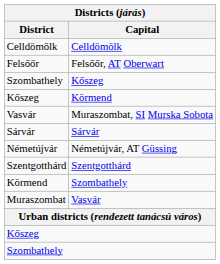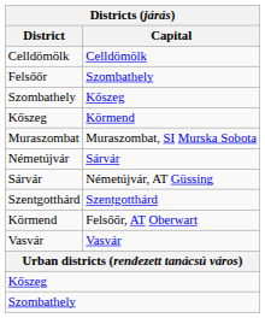row 4 | Capital: Felsőőr, AT Oberwart -> Szombathely
row 7 | District: Vasvár -> Muraszombat
row 8 | District: Sárvár -> Németújvár
row 9 | District: Németújvár -> Sárvár
row 11 | Capital: Szombathely -> Felsőőr, AT Oberwart
row 12 | District: Muraszombat -> Vasvár
